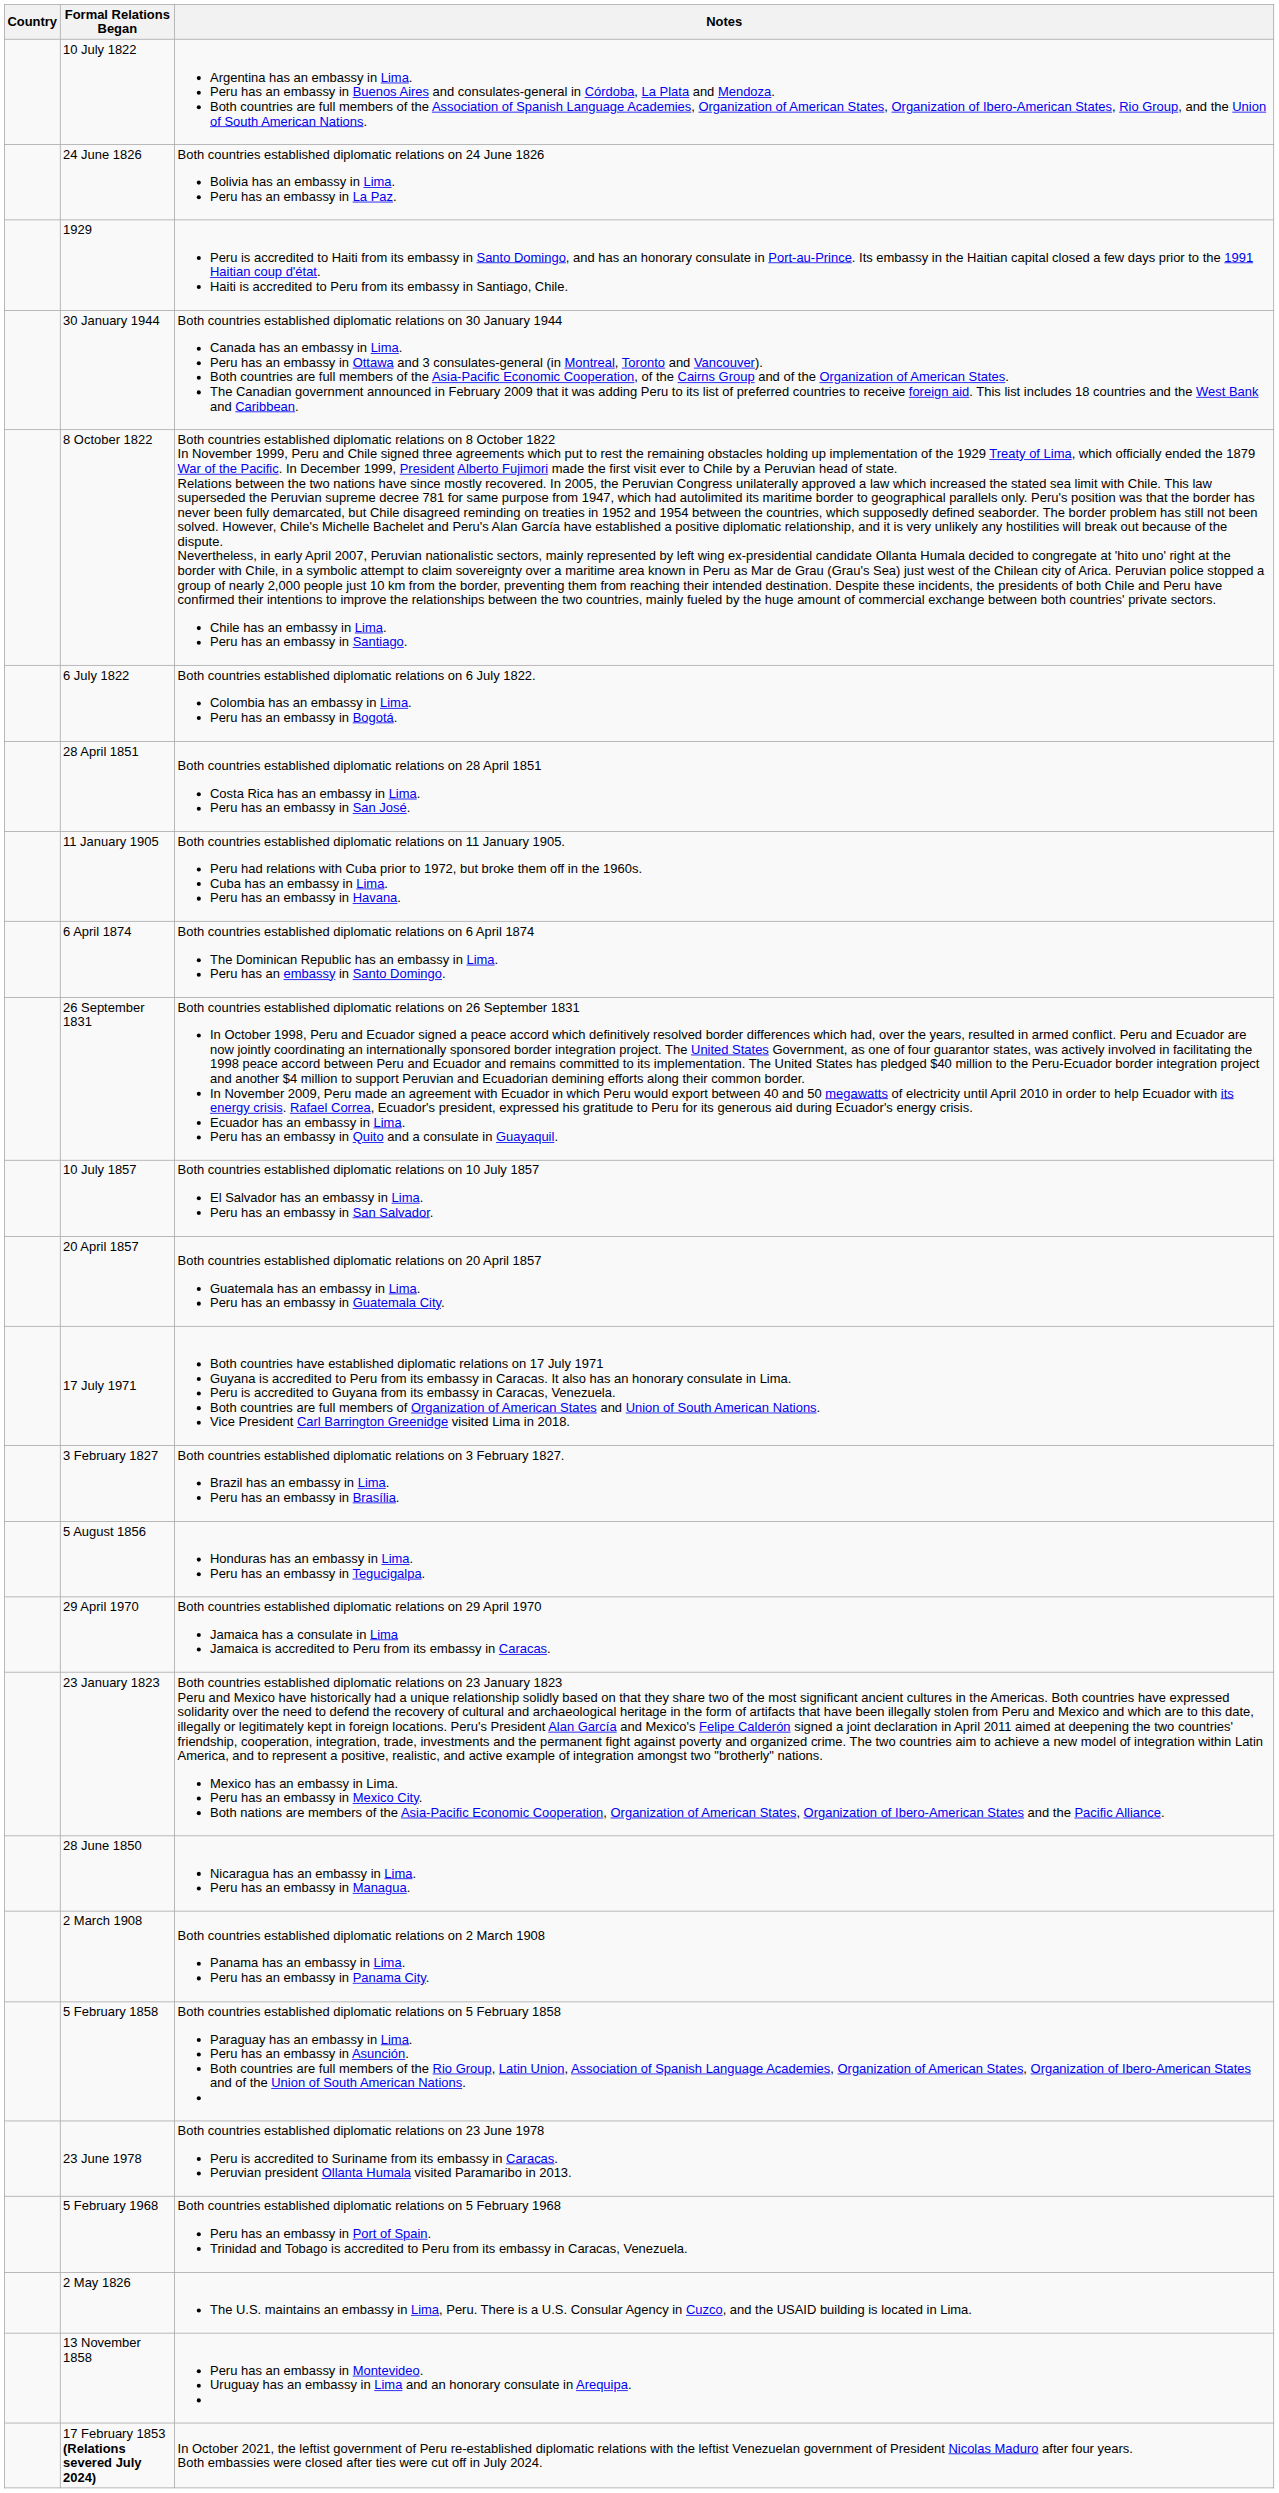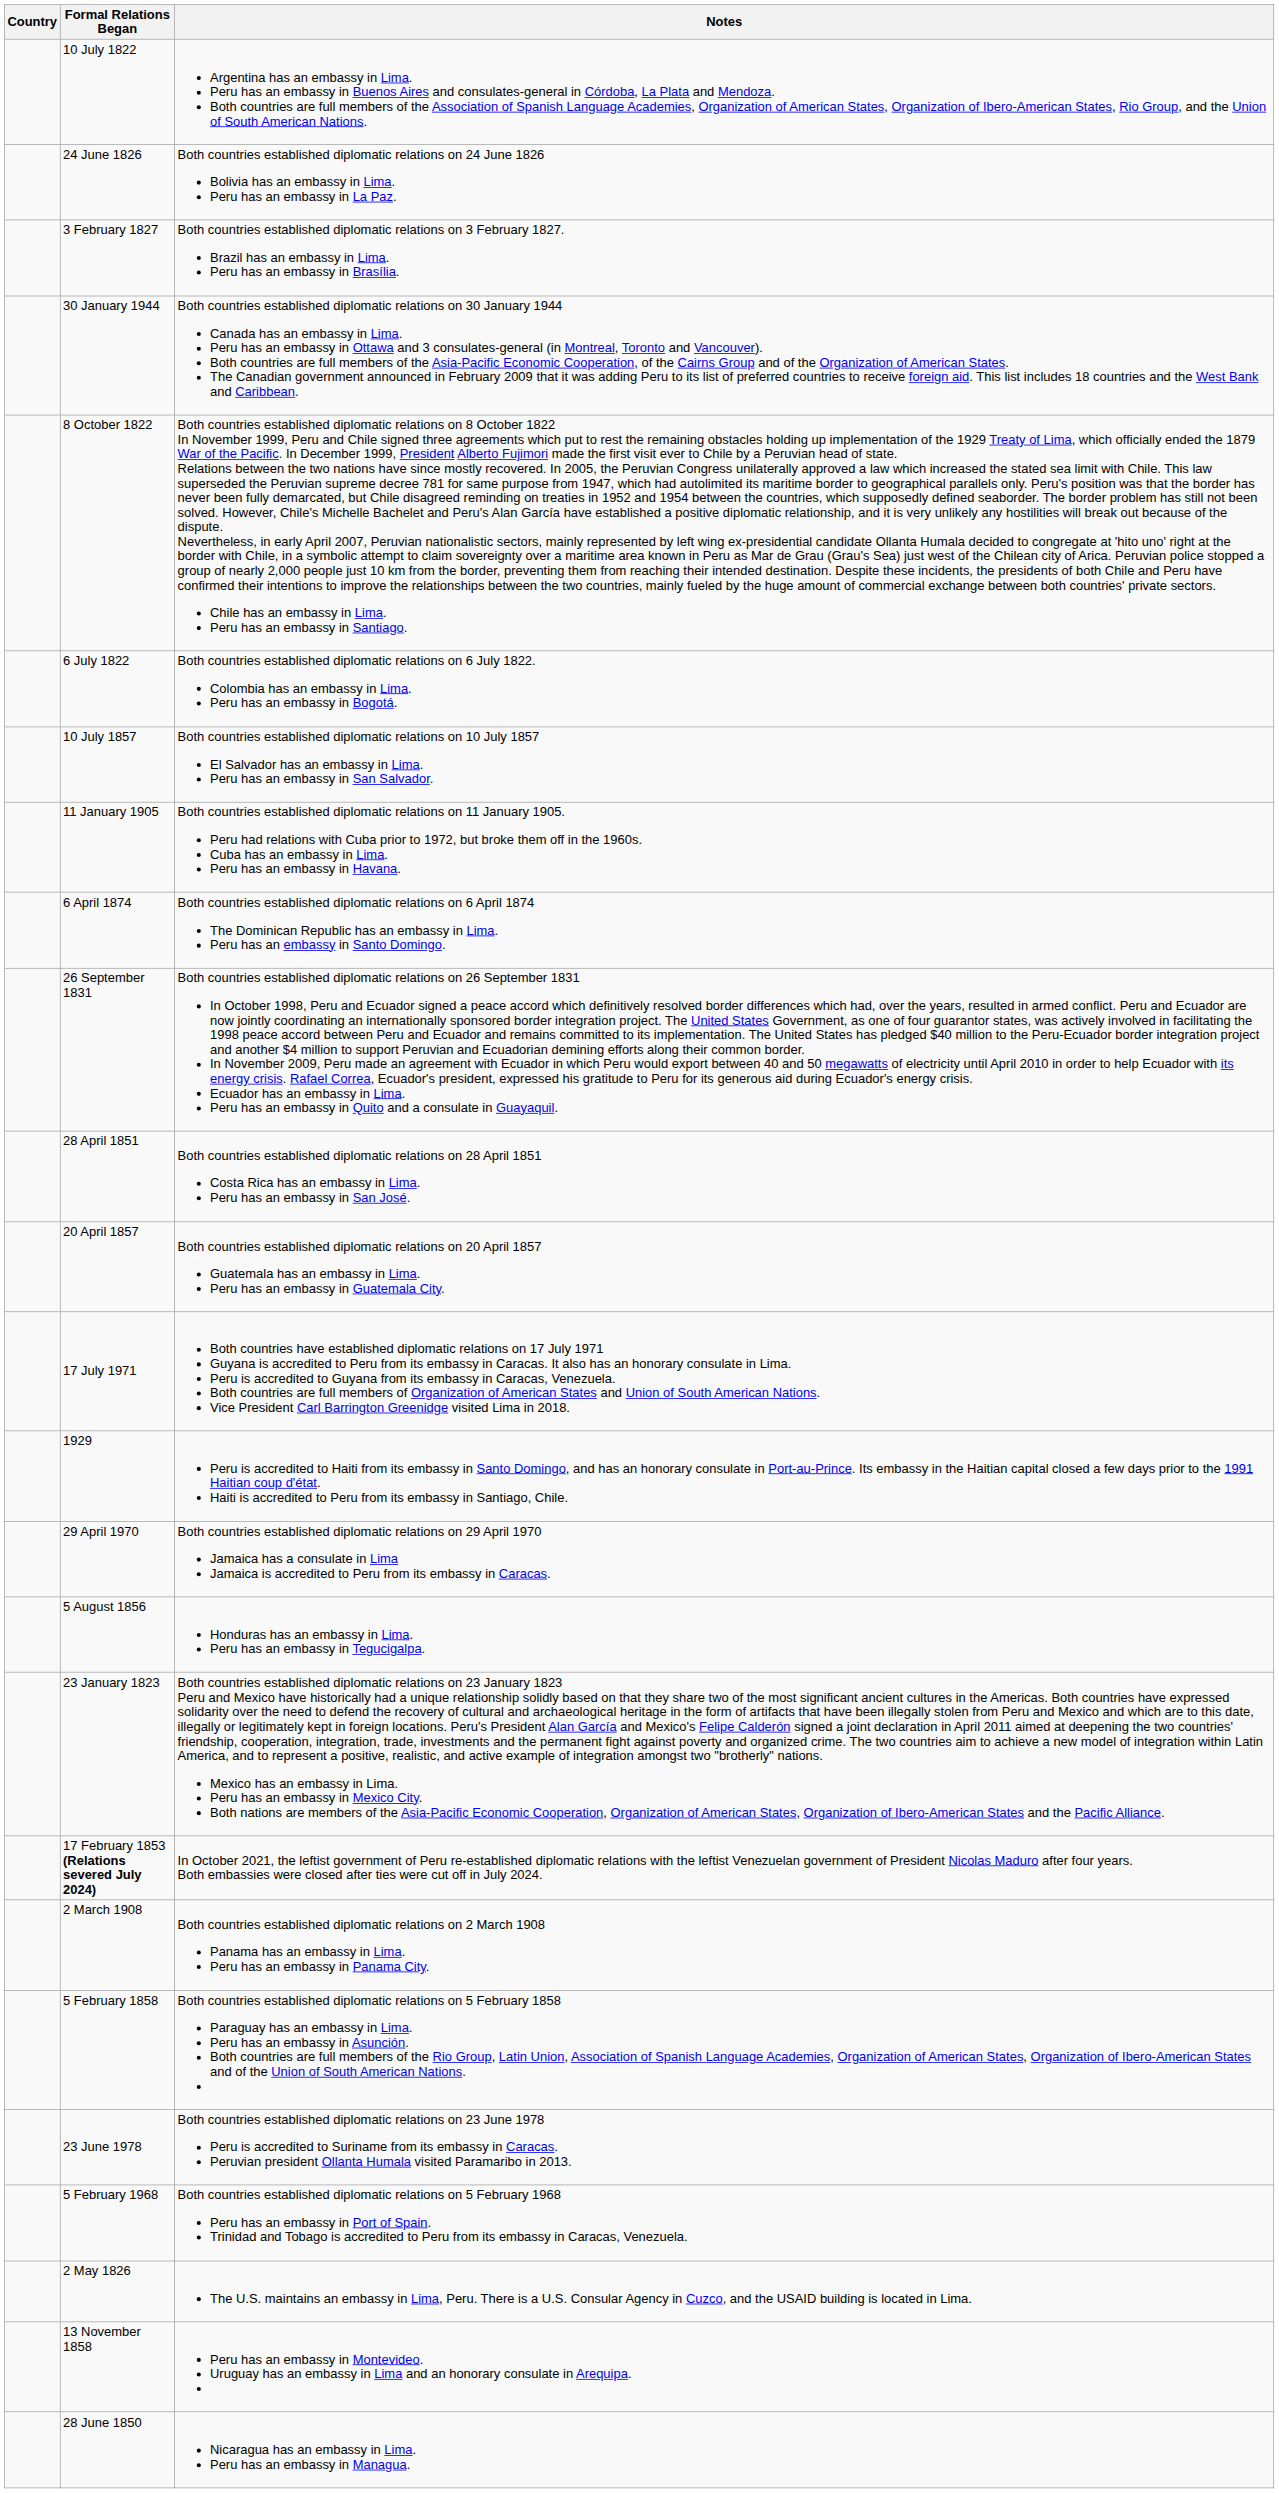rows swapped: 3 February 1827 <-> 1929
rows swapped: 28 April 1851 <-> 10 July 1857
rows swapped: 5 August 1856 <-> 29 April 1970
rows swapped: 28 June 1850 <-> 17 February 1853 (Relations severed July 2024)
